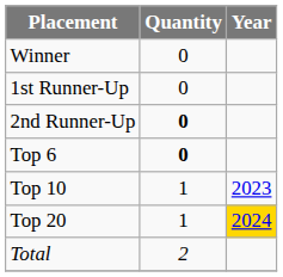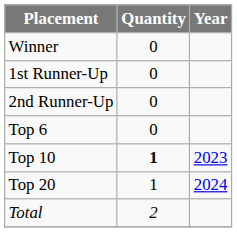2nd Runner-Up | Quantity: bold -> normal
Top 6 | Quantity: bold -> normal
Top 10 | Quantity: normal -> bold
Top 20 | Year: gold background -> no background
